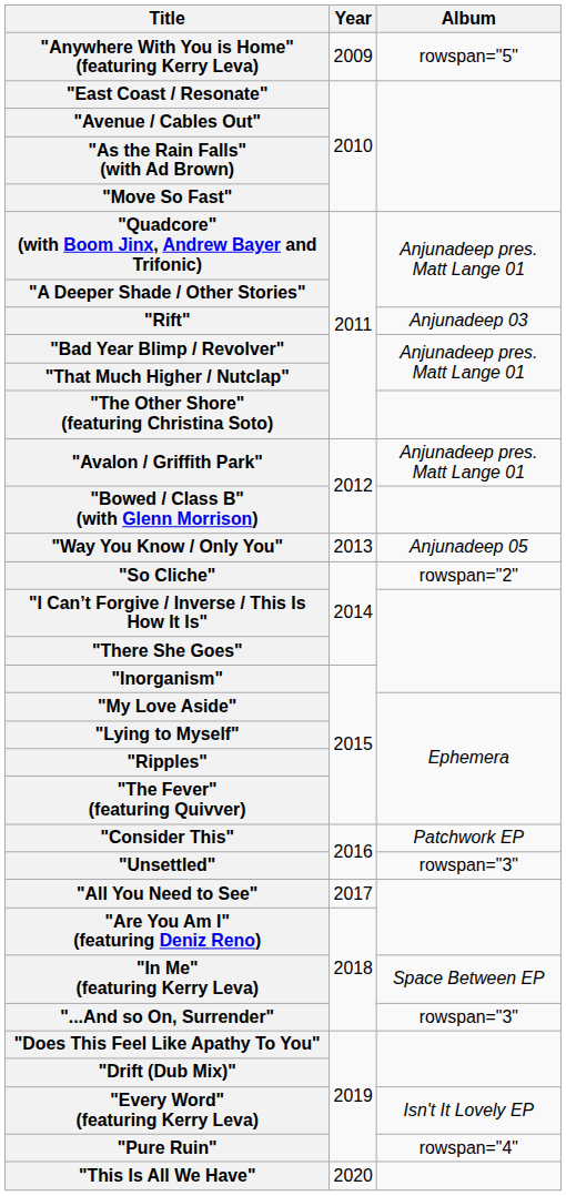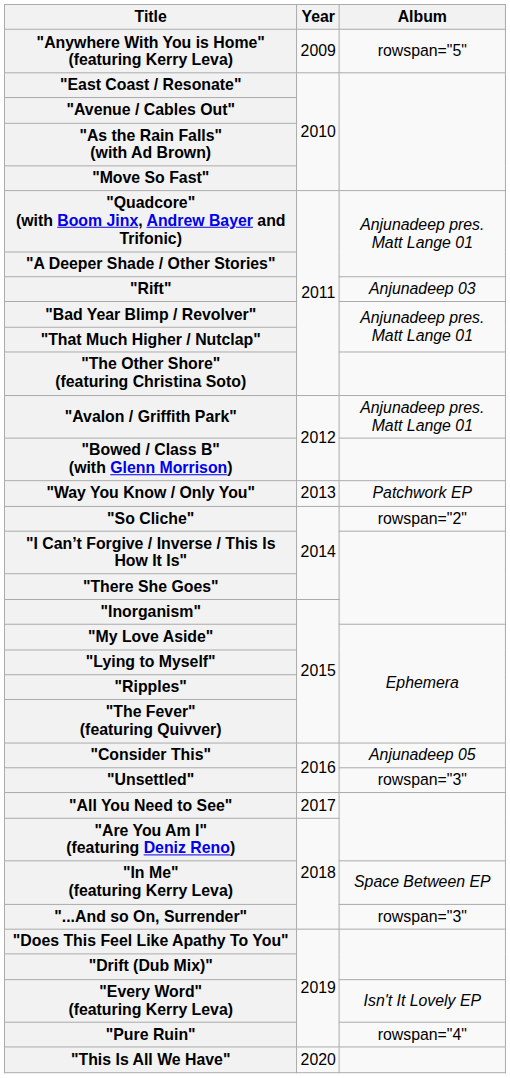"Way You Know / Only You" | Album: Anjunadeep 05 -> Patchwork EP
"Consider This" | Album: Patchwork EP -> Anjunadeep 05
